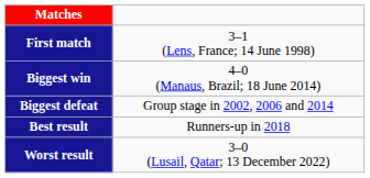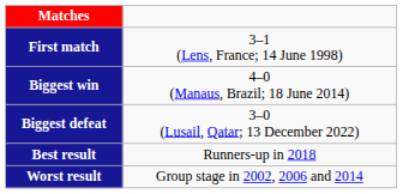Biggest defeat | column 2: Group stage in 2002, 2006 and 2014 -> 3–0 (Lusail, Qatar; 13 December 2022)
Worst result | column 2: 3–0 (Lusail, Qatar; 13 December 2022) -> Group stage in 2002, 2006 and 2014
